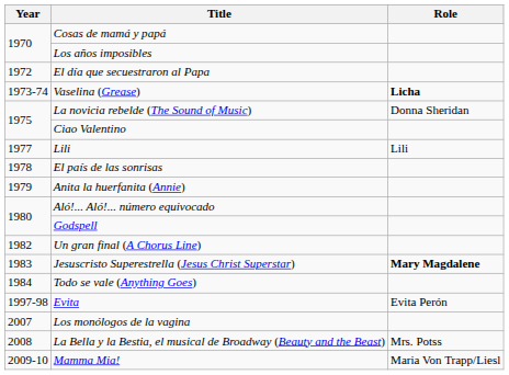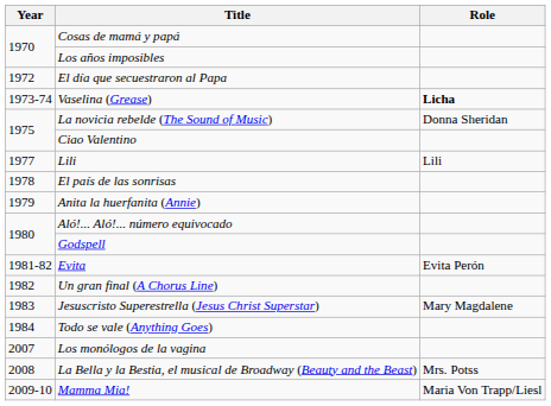+ row: 1981-82 | Evita | Evita Perón
Jesuscristo Superestrella (Jesus Christ Superstar) | Role: bold -> normal
- row: 1997-98 | Evita | Evita Perón
